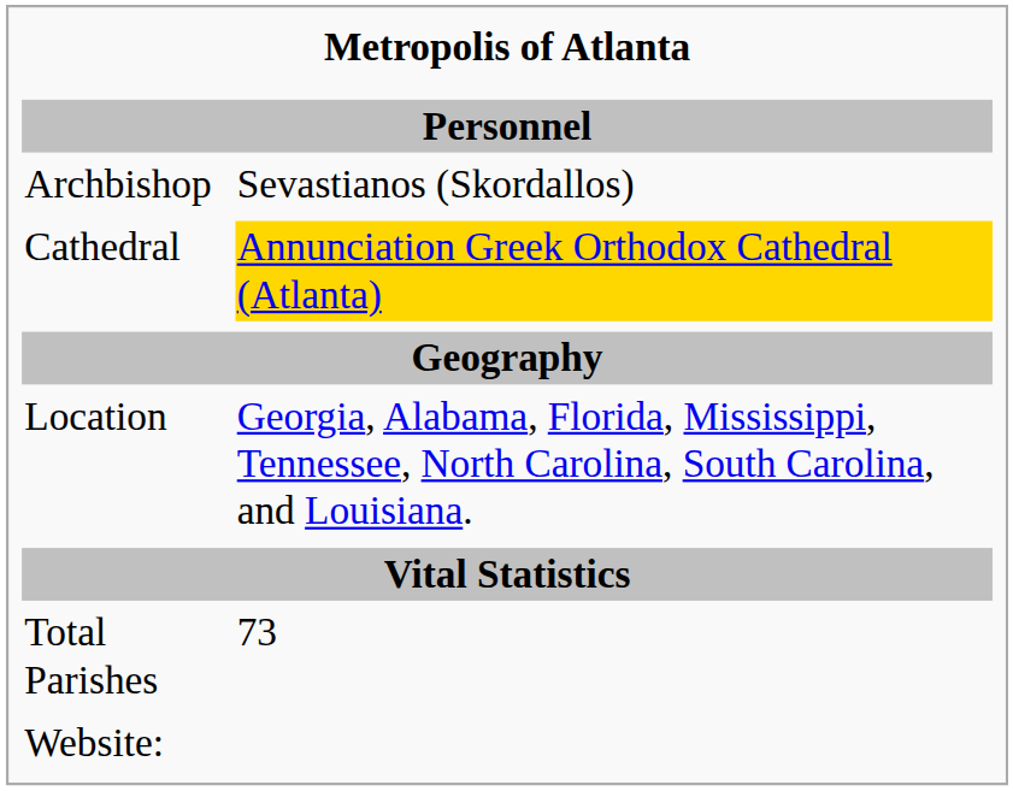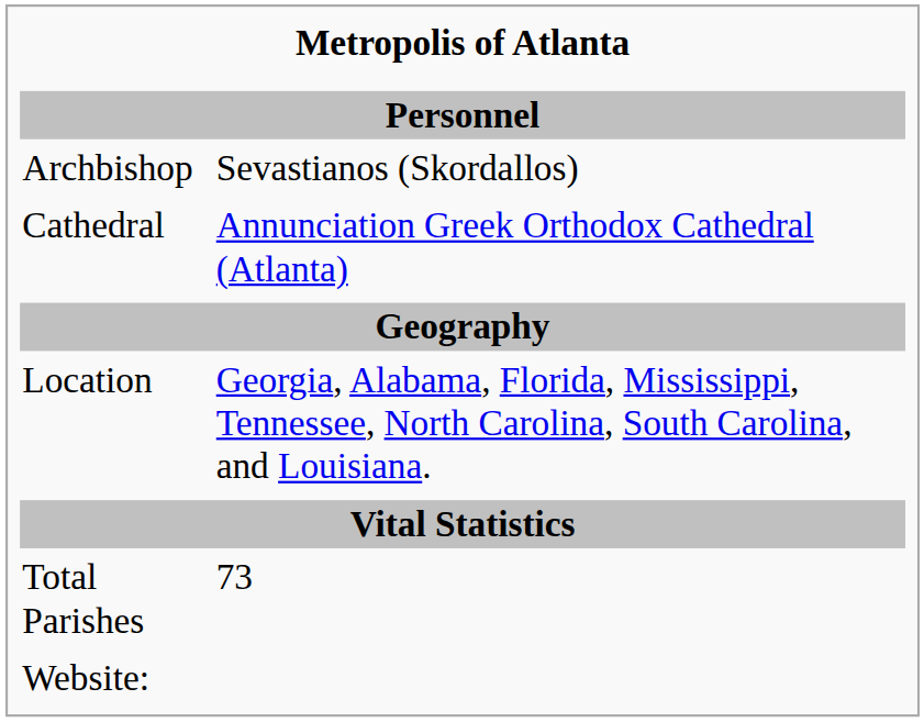Cathedral | column 2: gold background -> no background
